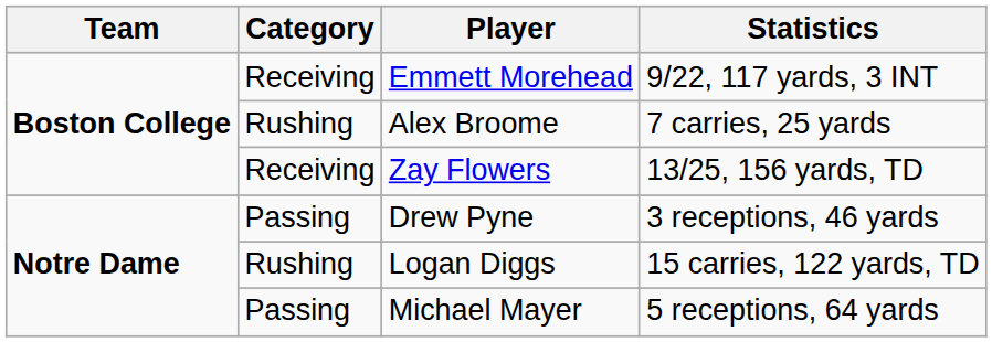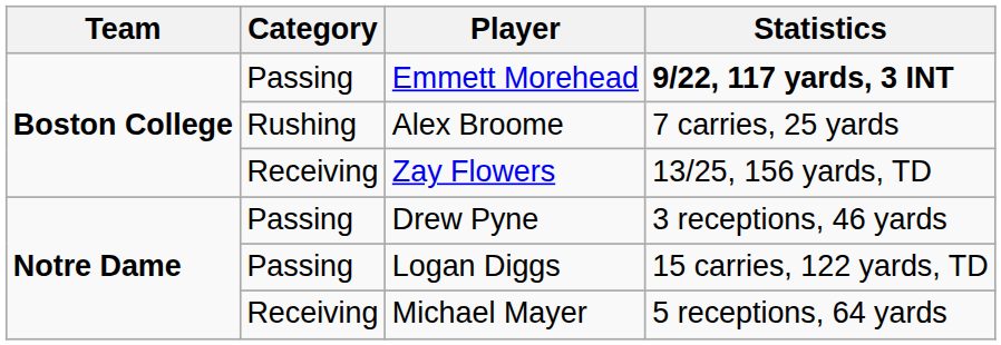Emmett Morehead | Category: Receiving -> Passing
Emmett Morehead | Statistics: normal -> bold
Logan Diggs | Category: Rushing -> Passing
Michael Mayer | Category: Passing -> Receiving
